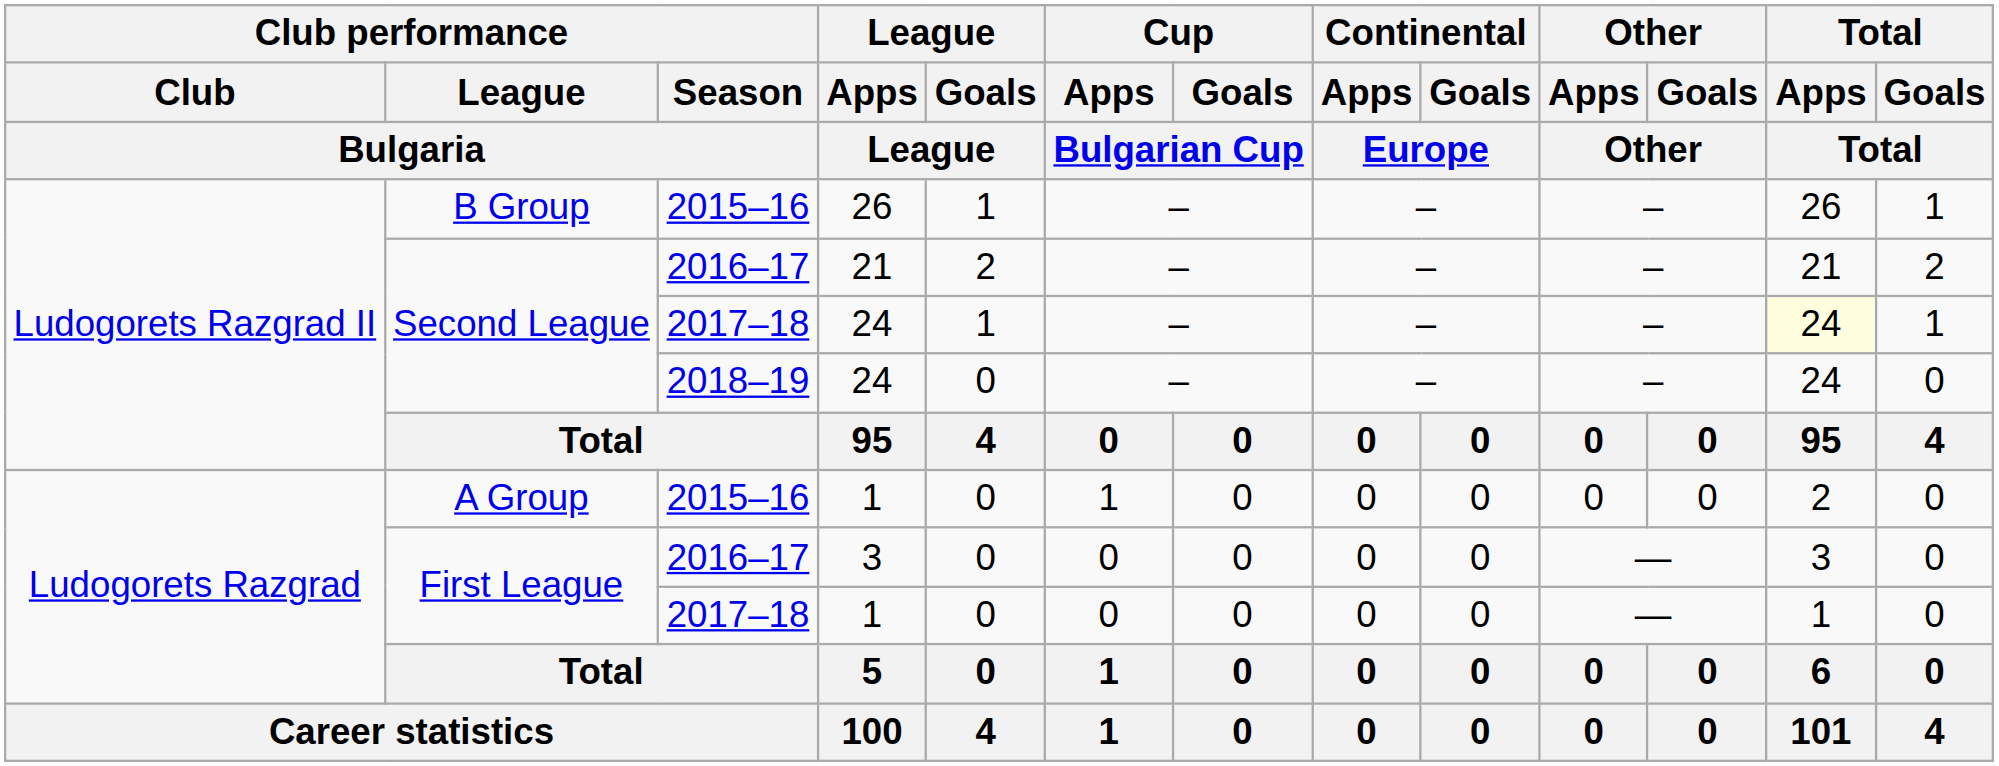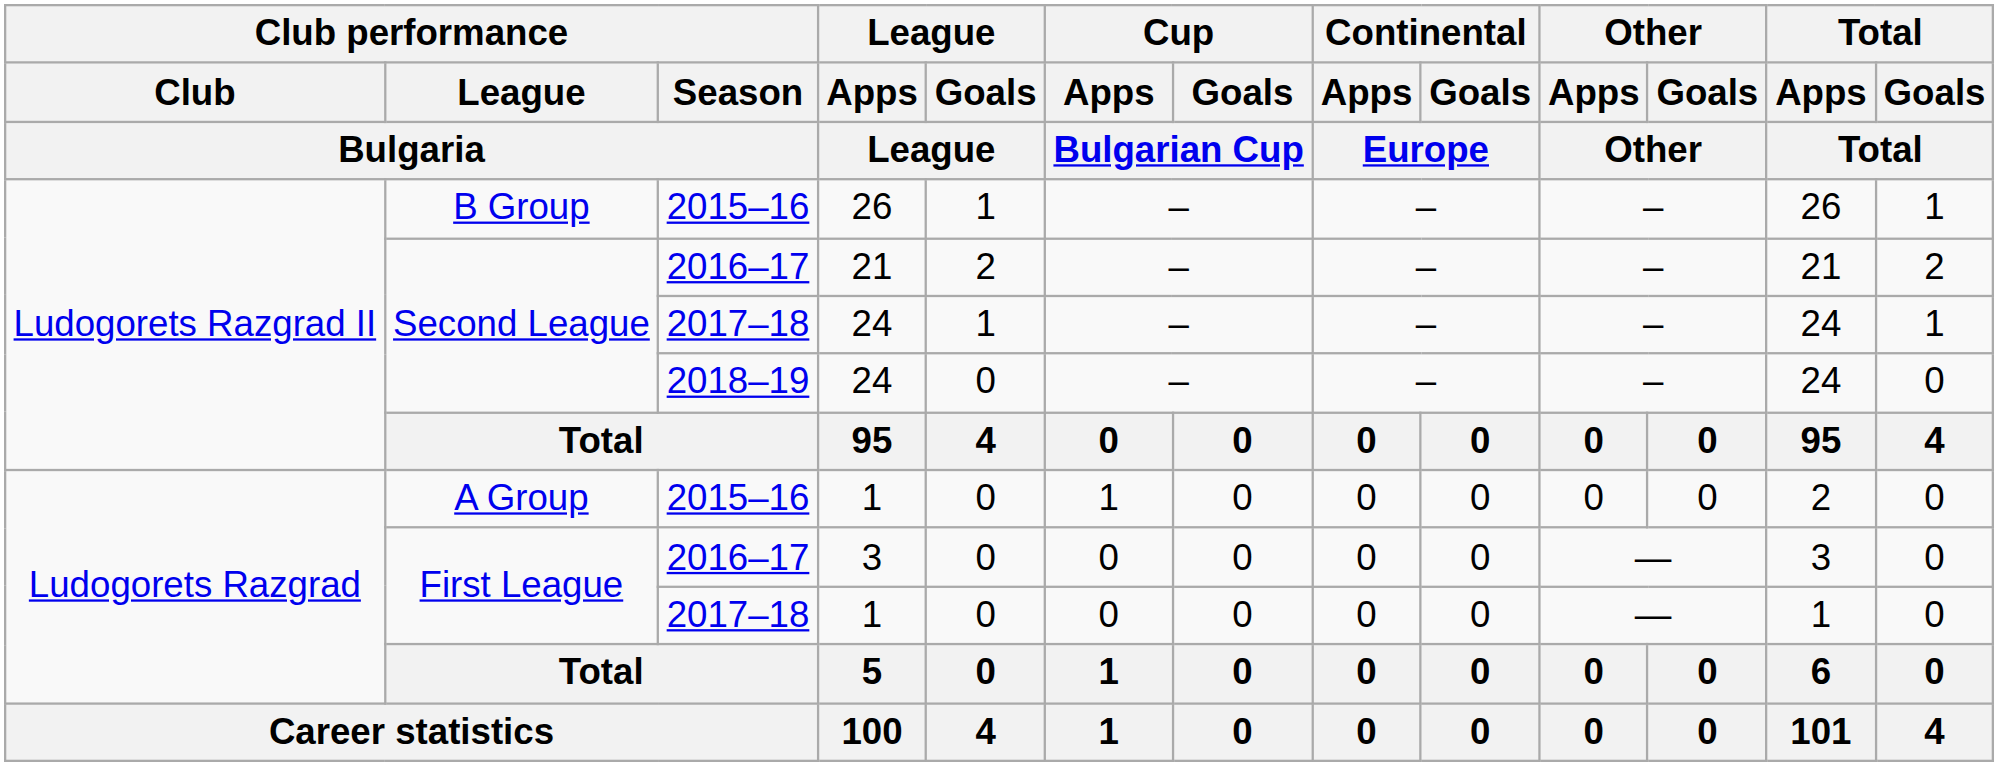2017–18 / 24 | Total / Apps / Total: lightyellow background -> no background
